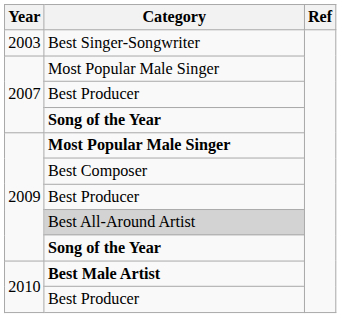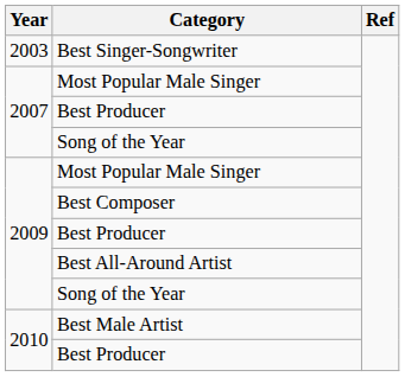2007 / Song of the Year | Category: bold -> normal
2009 / Most Popular Male Singer | Category: bold -> normal
Best All-Around Artist | Category: lightgrey background -> no background
2009 / Song of the Year | Category: bold -> normal
Best Male Artist | Category: bold -> normal
